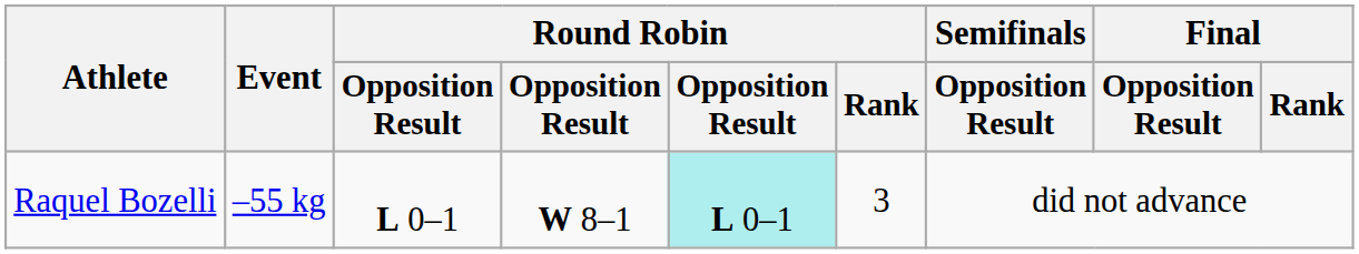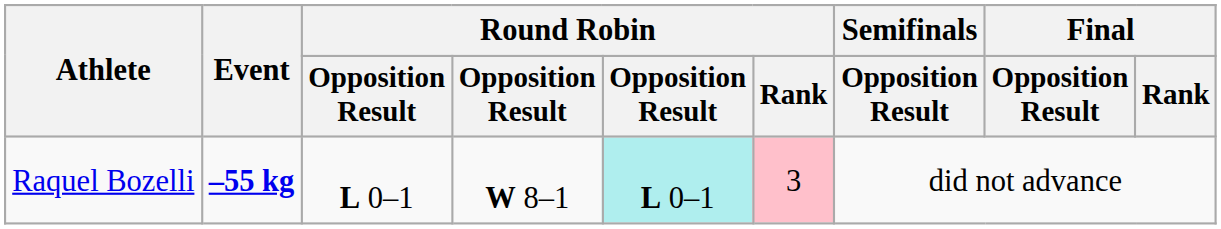Raquel Bozelli | Event: normal -> bold
Raquel Bozelli | Round Robin / Rank: no background -> pink background
